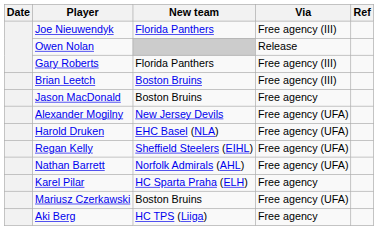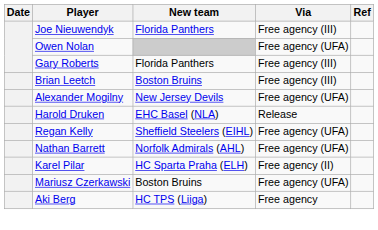Owen Nolan | Via: Release -> Free agency (UFA)
- row: Jason MacDonald | Boston Bruins | Free agency
Harold Druken | Via: Free agency (UFA) -> Release
Karel Pilar | Via: Free agency -> Free agency (II)
